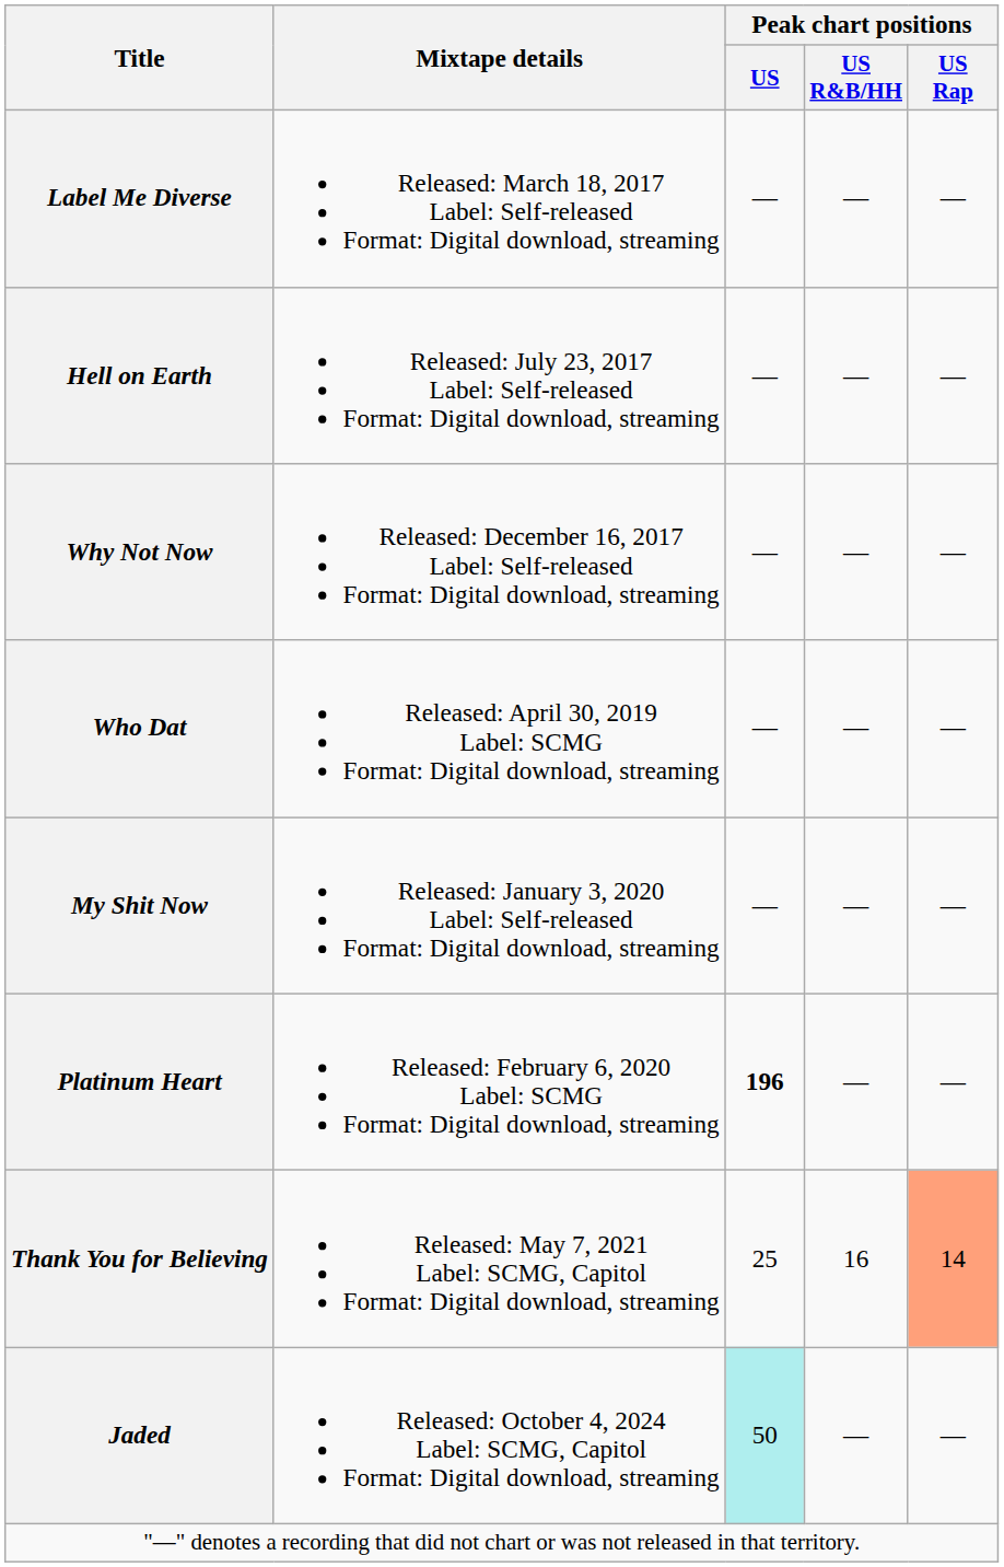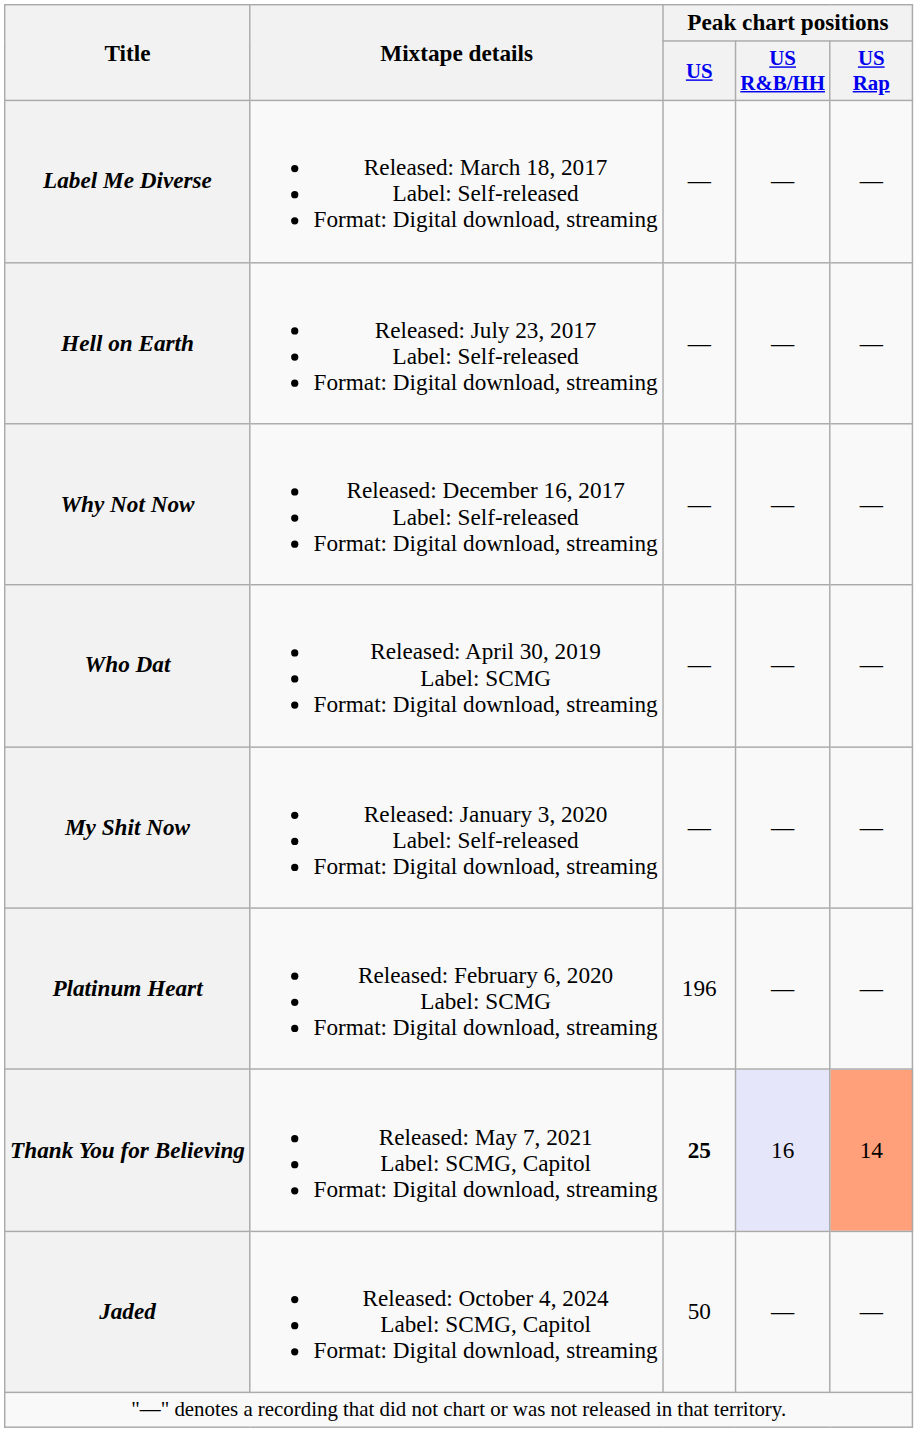Platinum Heart | Peak chart positions / US: bold -> normal
Thank You for Believing | Peak chart positions / US: normal -> bold
Thank You for Believing | Peak chart positions / US R&B/HH: no background -> lavender background
Jaded | Peak chart positions / US: paleturquoise background -> no background
